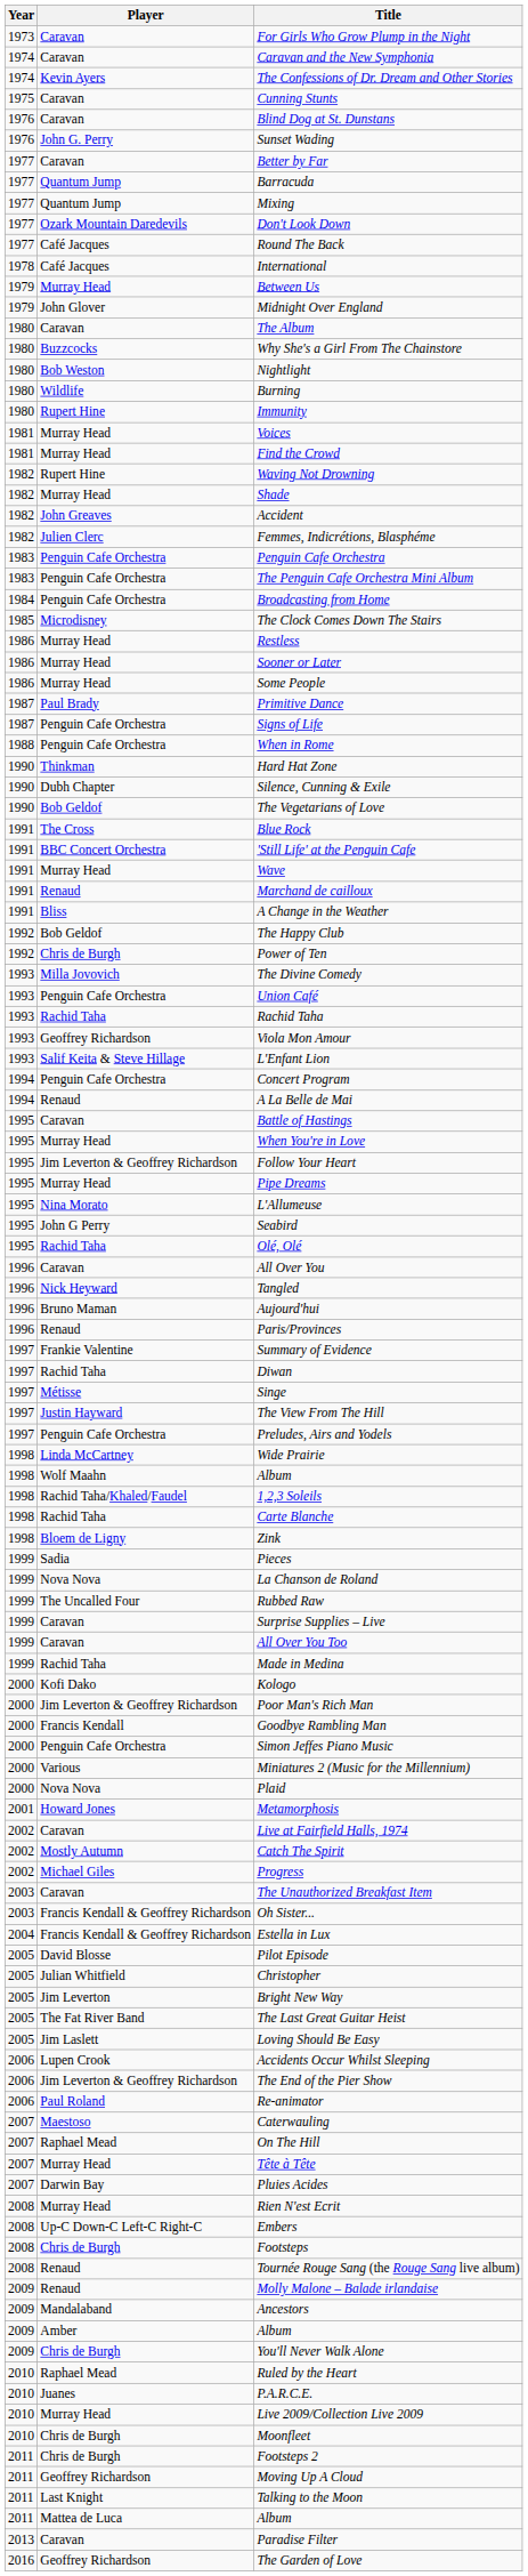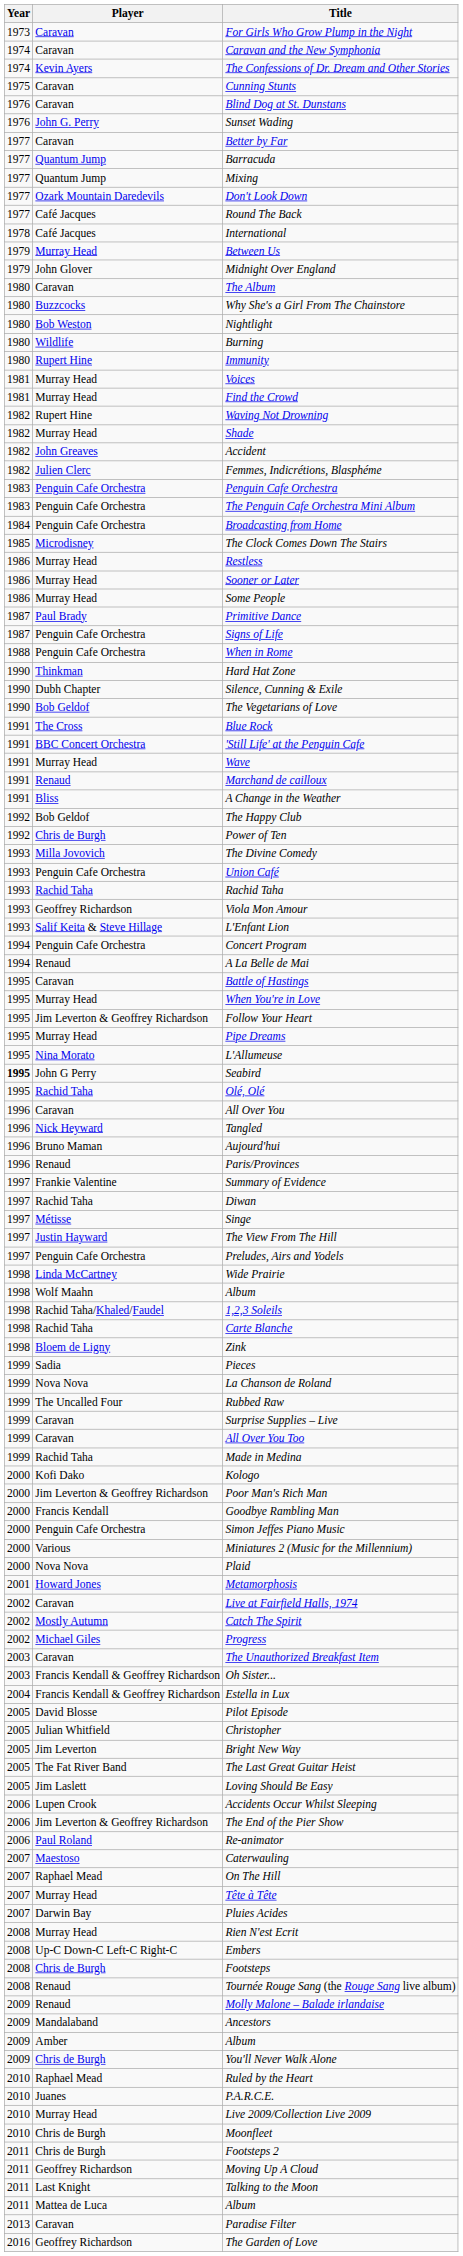Seabird | Year: normal -> bold
